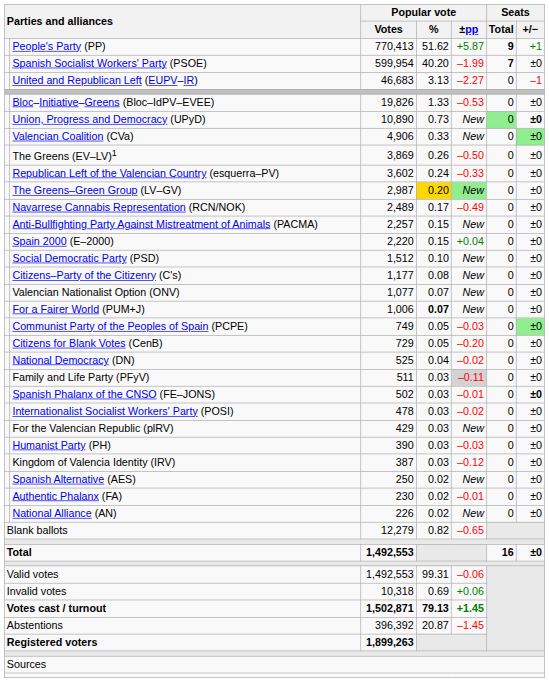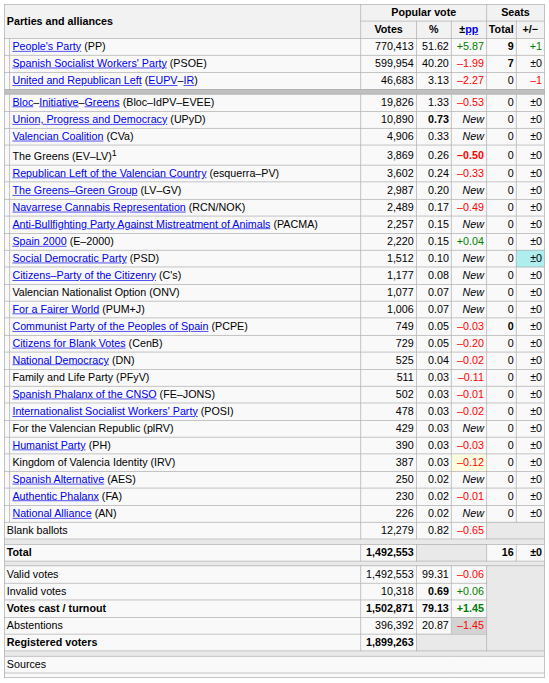Union, Progress and Democracy (UPyD) | Popular vote / %: normal -> bold
Union, Progress and Democracy (UPyD) | Seats / Total: lightgreen background -> no background
Union, Progress and Democracy (UPyD) | Seats / +/−: bold -> normal
Valencian Coalition (CVa) | Seats / +/−: lightgreen background -> no background
The Greens (EV–LV)1 | Popular vote / ±pp: normal -> bold
The Greens–Green Group (LV–GV) | Popular vote / %: gold background -> no background
The Greens–Green Group (LV–GV) | Popular vote / ±pp: lightgreen background -> no background
Social Democratic Party (PSD) | Seats / +/−: no background -> paleturquoise background
For a Fairer World (PUM+J) | Popular vote / %: bold -> normal
Communist Party of the Peoples of Spain (PCPE) | Seats / Total: normal -> bold
Communist Party of the Peoples of Spain (PCPE) | Seats / +/−: lightgreen background -> no background
Family and Life Party (PFyV) | Popular vote / ±pp: lightgrey background -> no background
Spanish Phalanx of the CNSO (FE–JONS) | Seats / +/−: bold -> normal
Kingdom of Valencia Identity (IRV) | Popular vote / ±pp: no background -> lightyellow background
Invalid votes | Popular vote / %: normal -> bold
Abstentions | Popular vote / ±pp: no background -> lightgrey background
